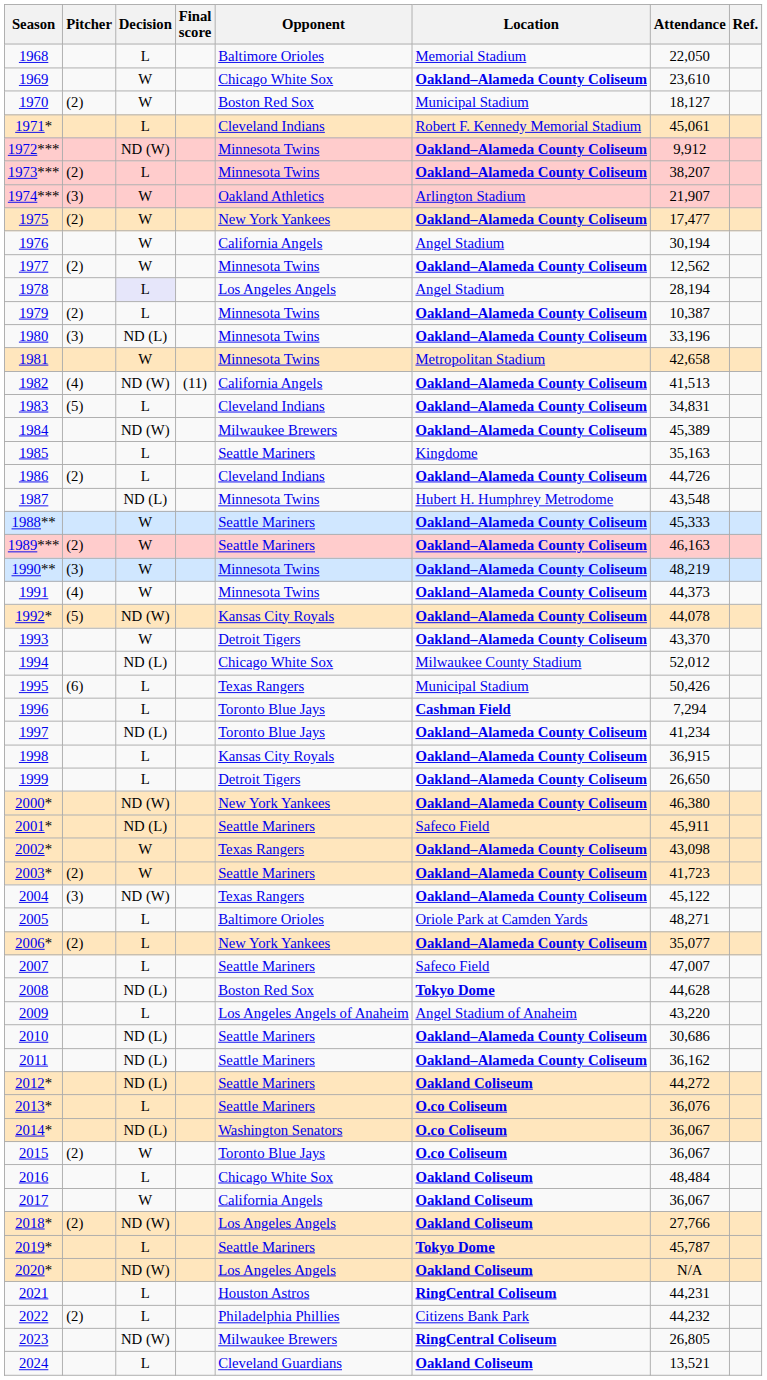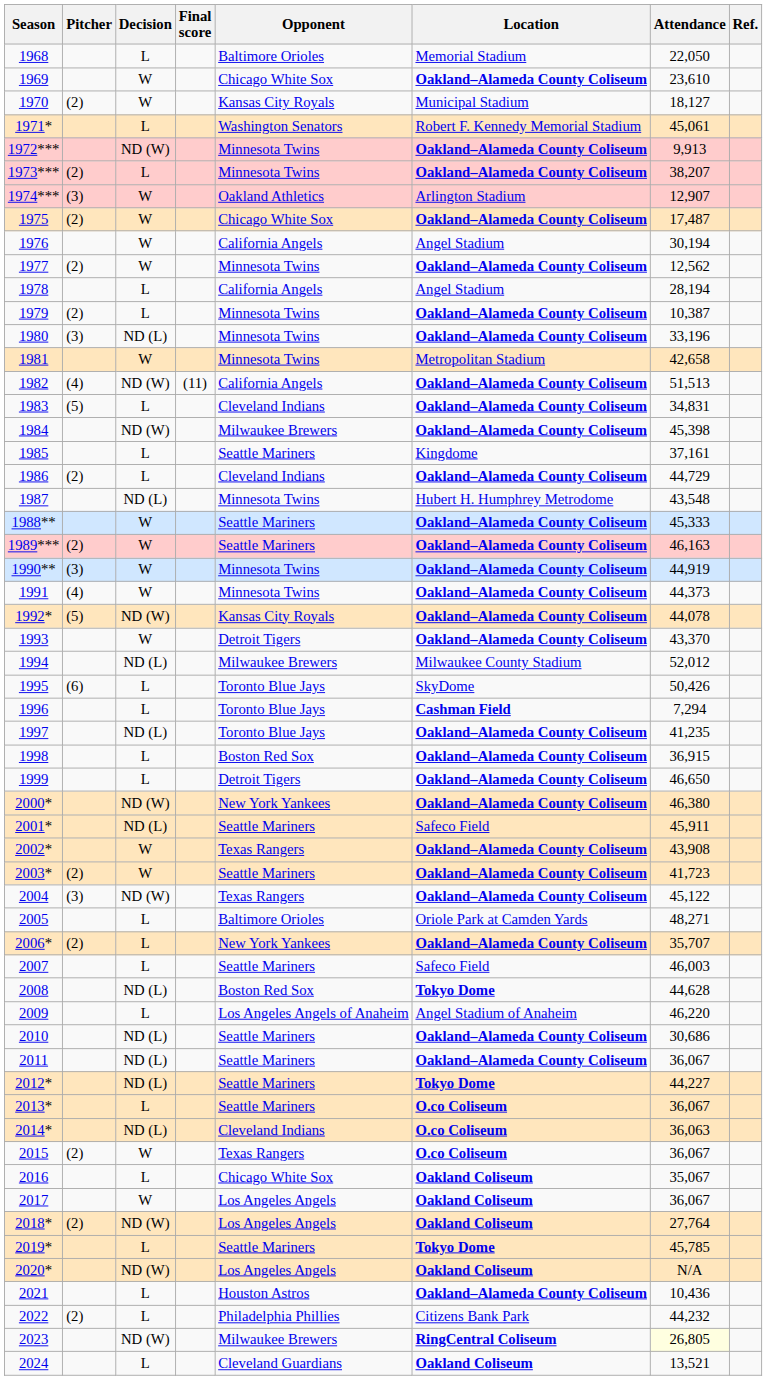1970 | Opponent: Boston Red Sox -> Kansas City Royals
1971* | Opponent: Cleveland Indians -> Washington Senators
1972*** | Attendance: 9,912 -> 9,913
1974*** | Attendance: 21,907 -> 12,907
1975 | Opponent: New York Yankees -> Chicago White Sox
1975 | Attendance: 17,477 -> 17,487
1978 | Decision: lavender background -> no background
1978 | Opponent: Los Angeles Angels -> California Angels
1982 | Attendance: 41,513 -> 51,513
1984 | Attendance: 45,389 -> 45,398
1985 | Attendance: 35,163 -> 37,161
1986 | Attendance: 44,726 -> 44,729
1990** | Attendance: 48,219 -> 44,919
1994 | Opponent: Chicago White Sox -> Milwaukee Brewers
1995 | Opponent: Texas Rangers -> Toronto Blue Jays
1995 | Location: Municipal Stadium -> SkyDome
1997 | Attendance: 41,234 -> 41,235
1998 | Opponent: Kansas City Royals -> Boston Red Sox
1999 | Attendance: 26,650 -> 46,650
2002* | Attendance: 43,098 -> 43,908
2006* | Attendance: 35,077 -> 35,707
2007 | Attendance: 47,007 -> 46,003
2009 | Attendance: 43,220 -> 46,220
2011 | Attendance: 36,162 -> 36,067
2012* | Location: Oakland Coliseum -> Tokyo Dome
2012* | Attendance: 44,272 -> 44,227
2013* | Attendance: 36,076 -> 36,067
2014* | Opponent: Washington Senators -> Cleveland Indians
2014* | Attendance: 36,067 -> 36,063
2015 | Opponent: Toronto Blue Jays -> Texas Rangers
2016 | Attendance: 48,484 -> 35,067
2017 | Opponent: California Angels -> Los Angeles Angels
2018* | Attendance: 27,766 -> 27,764
2019* | Attendance: 45,787 -> 45,785
2021 | Location: RingCentral Coliseum -> Oakland–Alameda County Coliseum
2021 | Attendance: 44,231 -> 10,436
2023 | Attendance: no background -> lightyellow background
